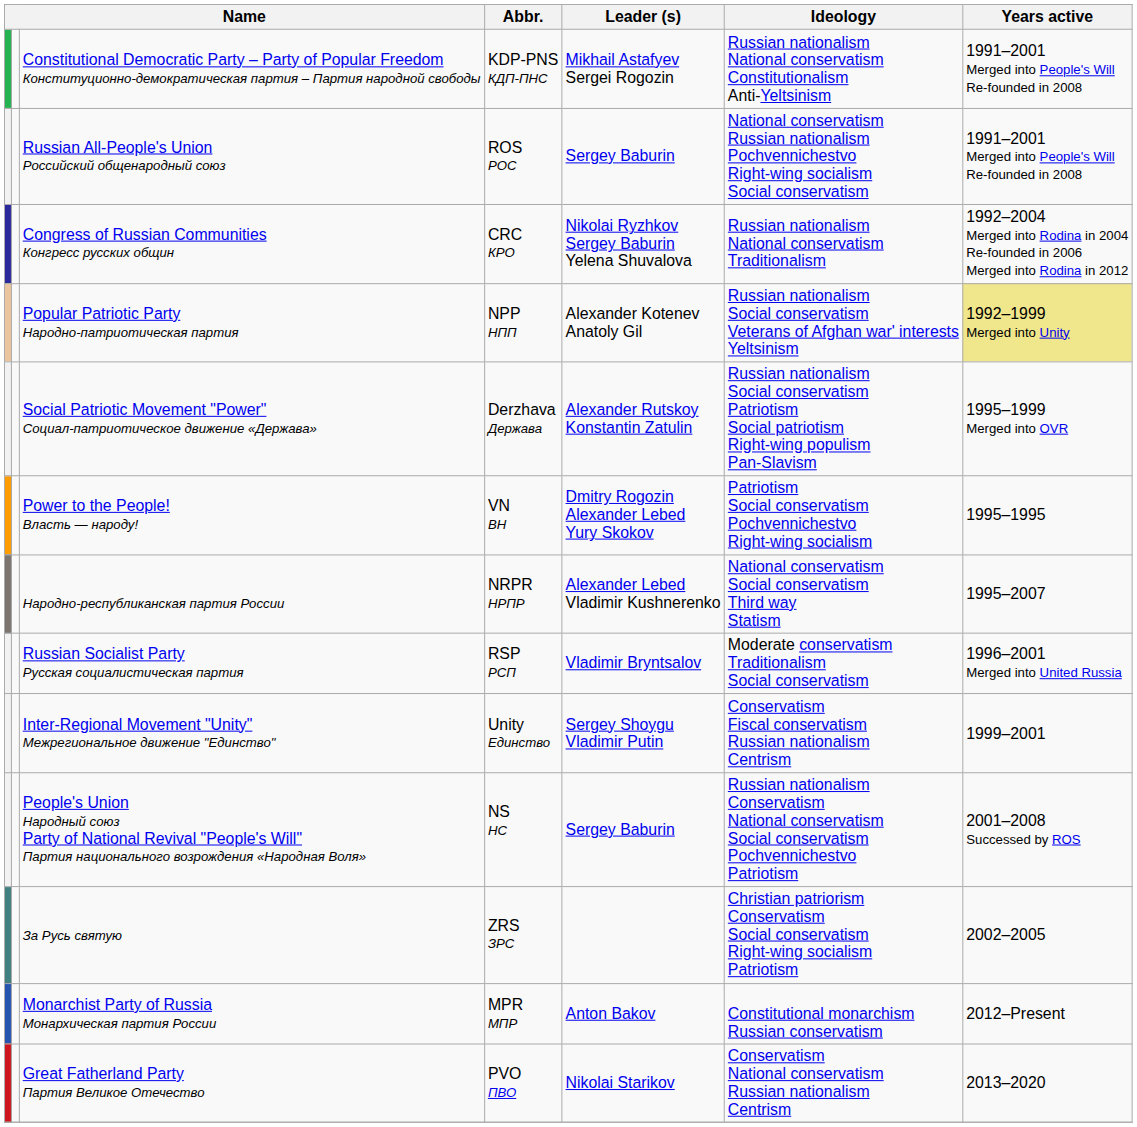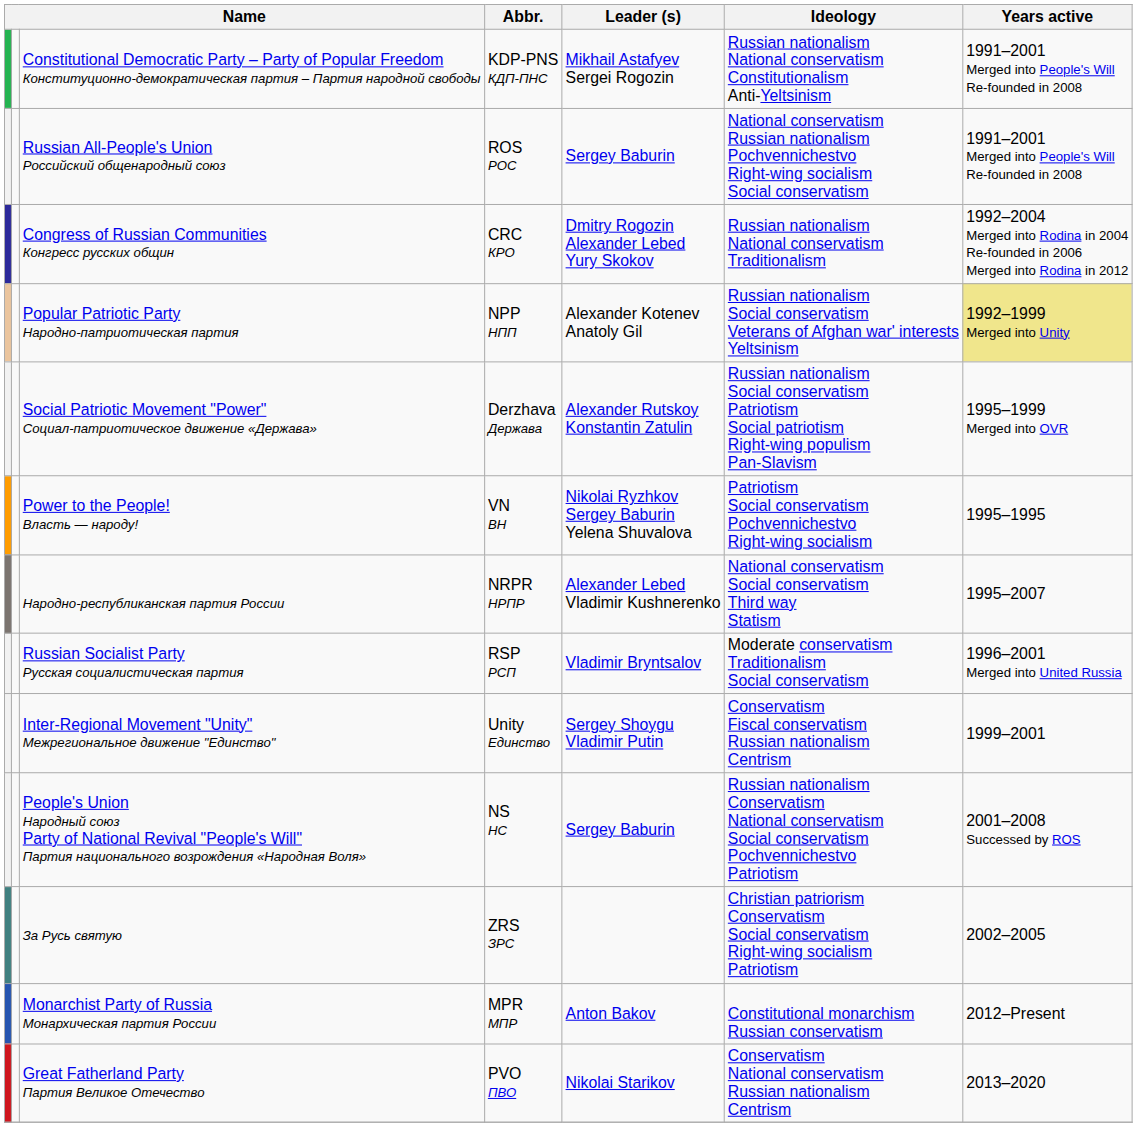Congress of Russian Communities Конгресс русских общин | Leader (s): Nikolai Ryzhkov Sergey Baburin Yelena Shuvalova -> Dmitry Rogozin Alexander Lebed Yury Skokov
Power to the People! Власть — народу! | Leader (s): Dmitry Rogozin Alexander Lebed Yury Skokov -> Nikolai Ryzhkov Sergey Baburin Yelena Shuvalova
